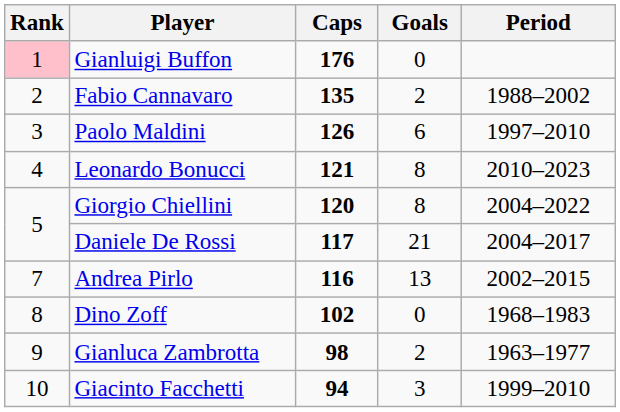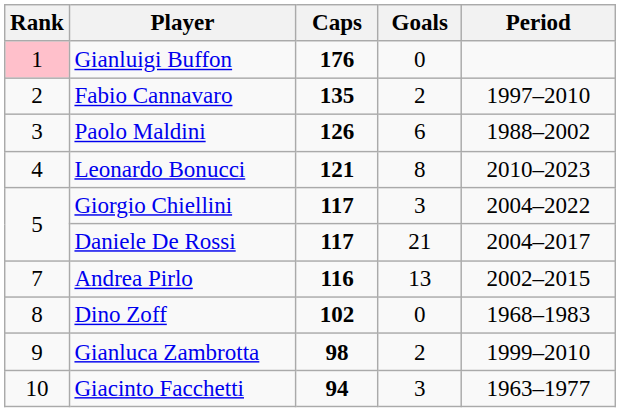Fabio Cannavaro | Period: 1988–2002 -> 1997–2010
Paolo Maldini | Period: 1997–2010 -> 1988–2002
Giorgio Chiellini | Caps: 120 -> 117
Giorgio Chiellini | Goals: 8 -> 3
Gianluca Zambrotta | Period: 1963–1977 -> 1999–2010
Giacinto Facchetti | Period: 1999–2010 -> 1963–1977
